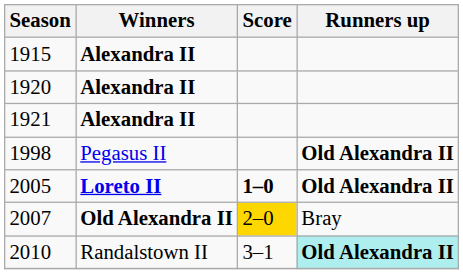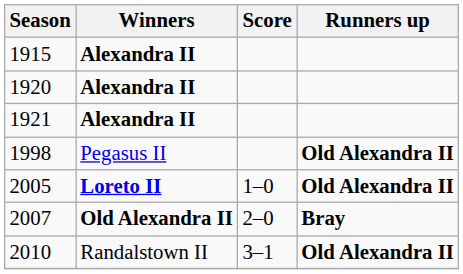2005 | Score: bold -> normal
2007 | Score: gold background -> no background
2007 | Runners up: normal -> bold
2010 | Runners up: paleturquoise background -> no background
